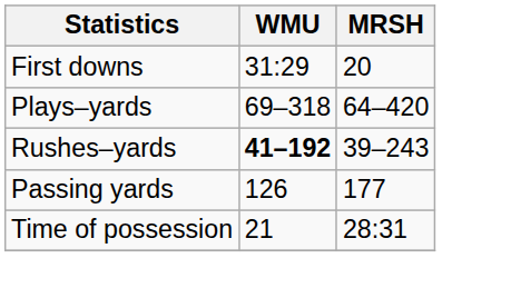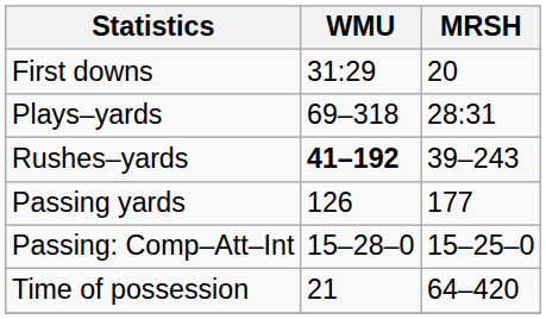Plays–yards | MRSH: 64–420 -> 28:31
+ row: Passing: Comp–Att–Int | 15–28–0 | 15–25–0
Time of possession | MRSH: 28:31 -> 64–420
